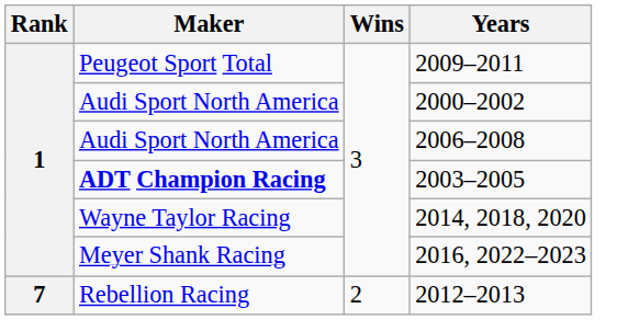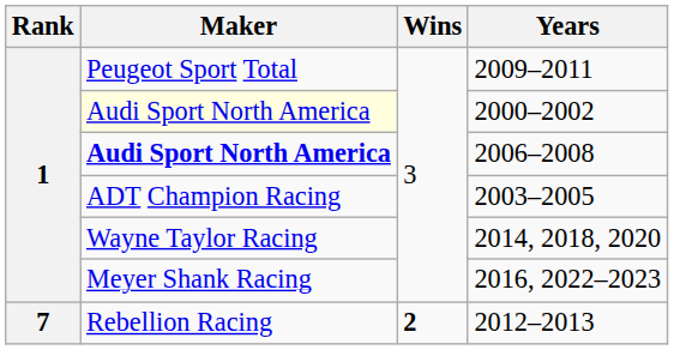2000–2002 | Maker: no background -> lightyellow background
2006–2008 | Maker: normal -> bold
2003–2005 | Maker: bold -> normal
2012–2013 | Wins: normal -> bold
